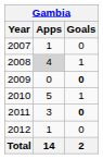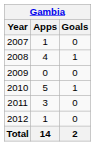2008 | Apps: lightgrey background -> no background
2009 | Goals: bold -> normal
2011 | Goals: bold -> normal
